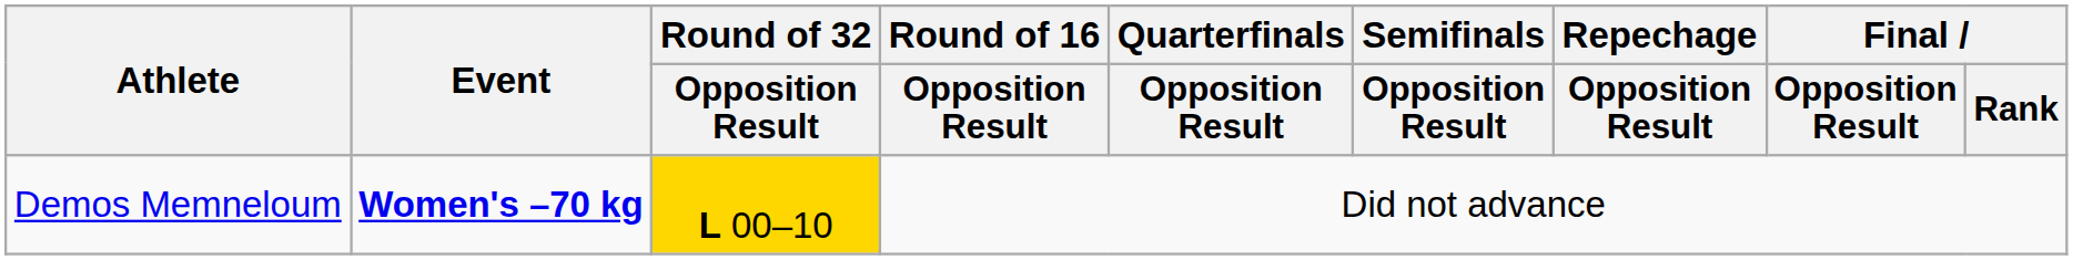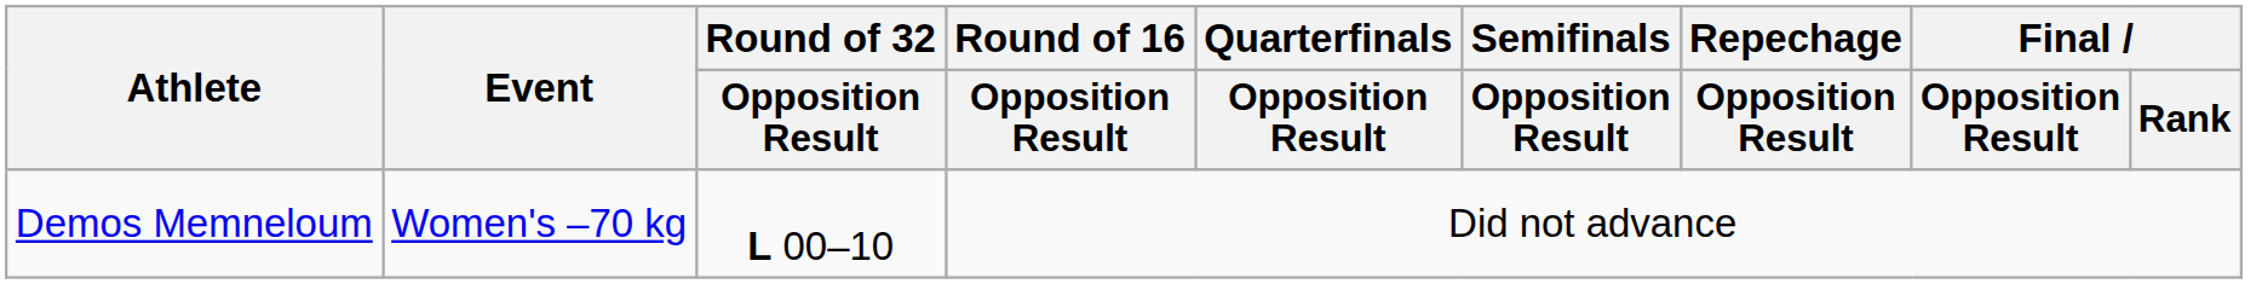Demos Memneloum | Event: bold -> normal
Demos Memneloum | Round of 32 / Opposition Result: gold background -> no background
